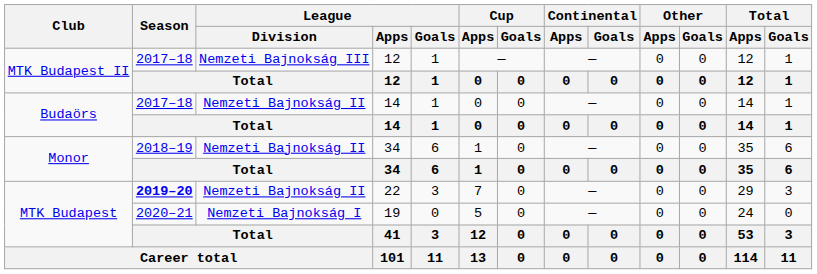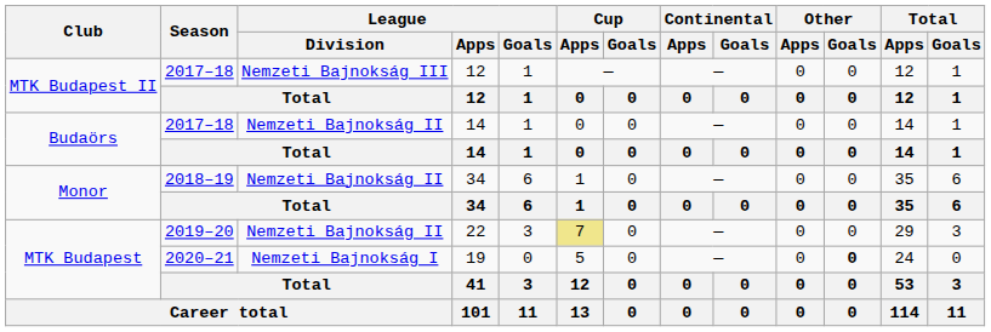22 | Season: bold -> normal
22 | Cup / Apps: no background -> khaki background
19 | Other / Goals: normal -> bold
